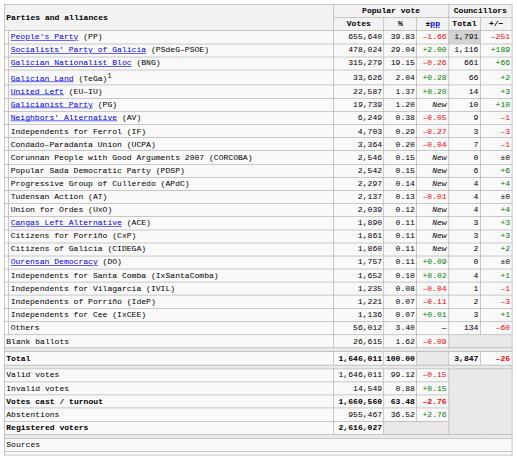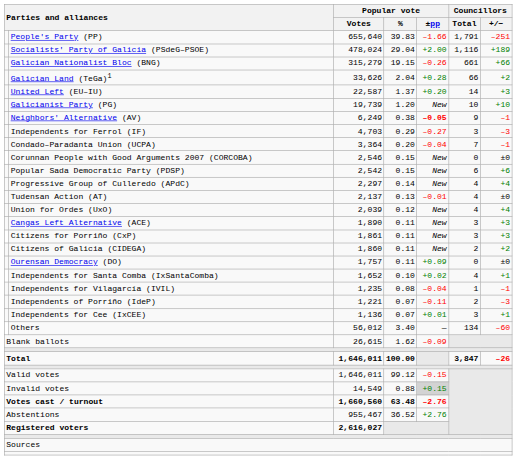People's Party (PP) | Councillors / Total: lightgrey background -> no background
Neighbors' Alternative (AV) | Popular vote / ±pp: normal -> bold
Invalid votes | Popular vote / ±pp: no background -> lightgrey background
